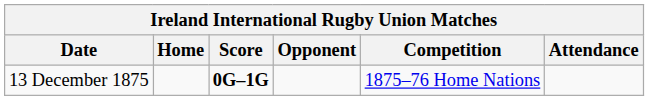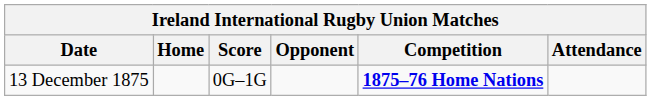13 December 1875 | Score: bold -> normal
13 December 1875 | Competition: normal -> bold
